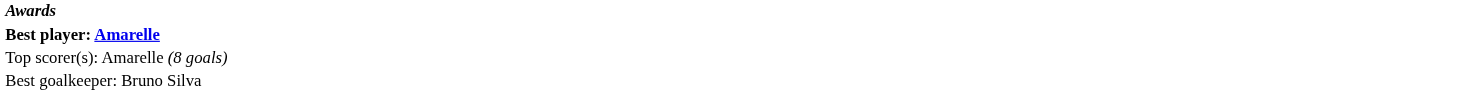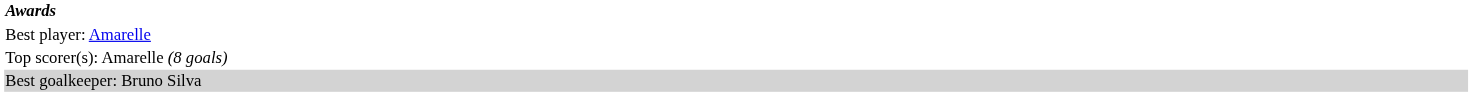Best player: Amarelle | Awards: bold -> normal
Best goalkeeper: Bruno Silva | Awards: no background -> lightgrey background
